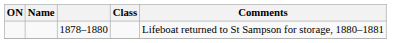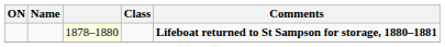row 2 | column 3: no background -> lightyellow background
row 2 | Comments: normal -> bold
